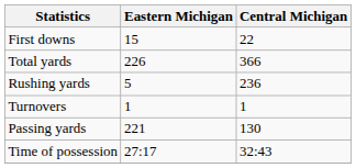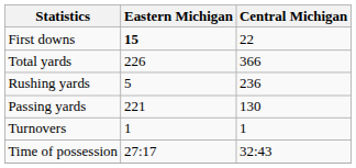First downs | Eastern Michigan: normal -> bold
rows swapped: Passing yards <-> Turnovers
